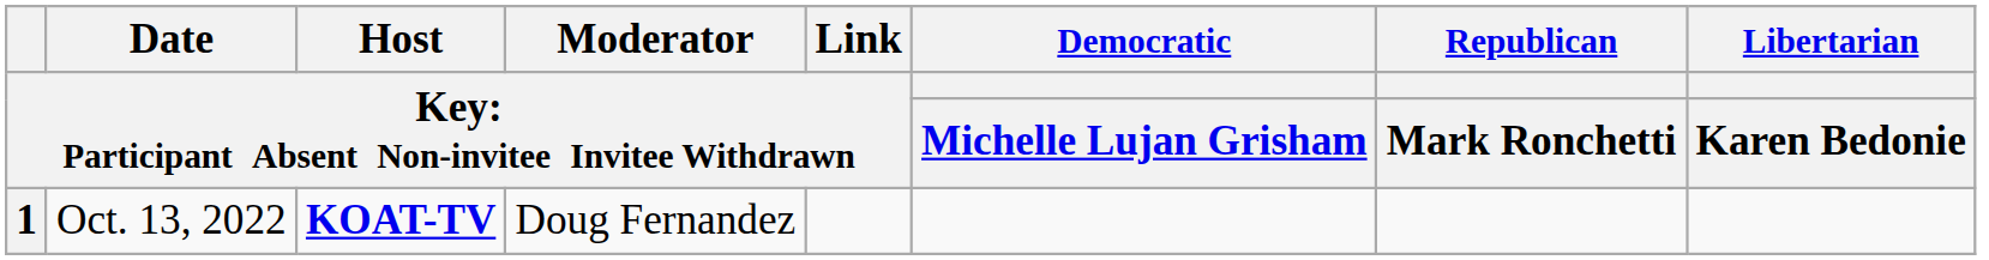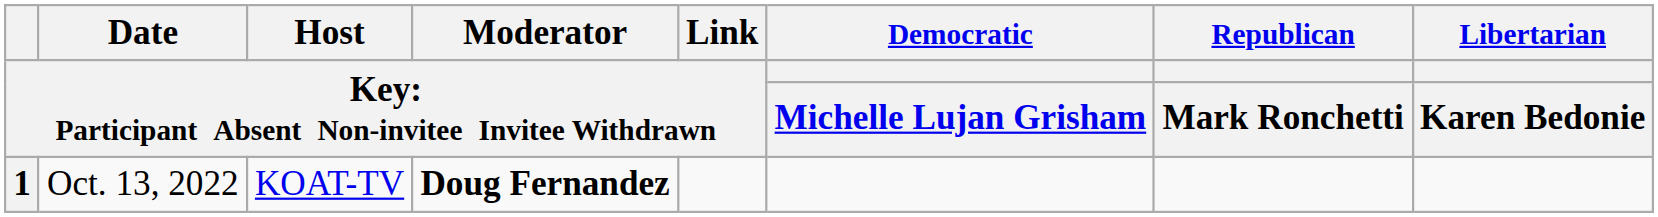1 | column 3: bold -> normal
1 | column 4: normal -> bold
